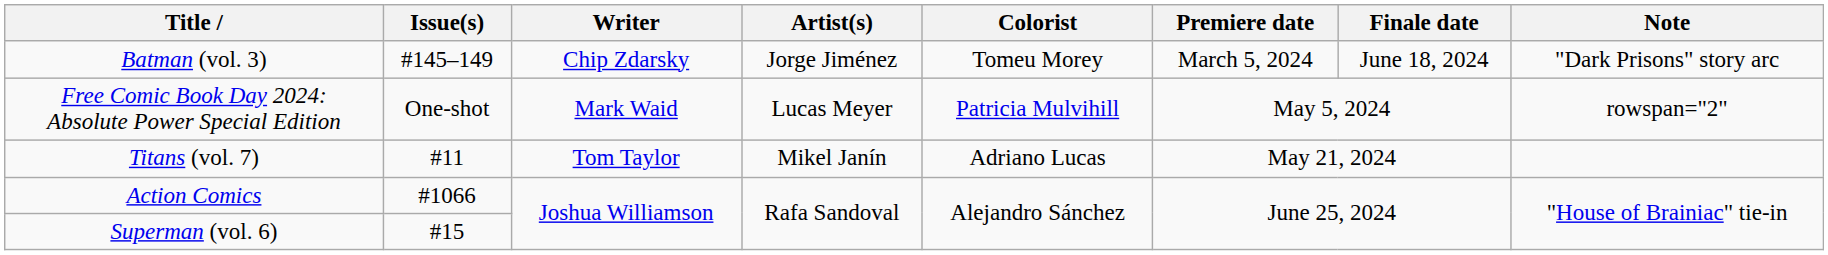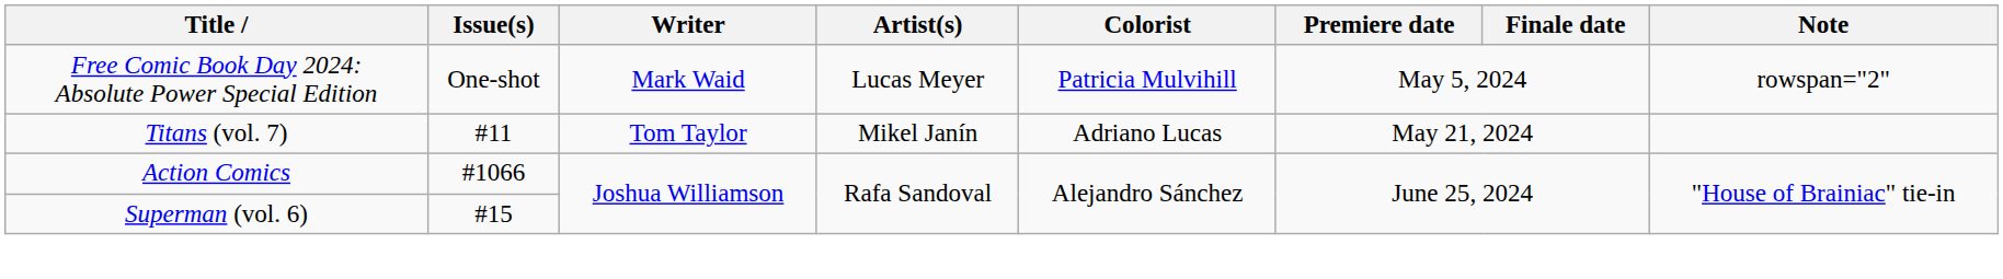- row: Batman (vol. 3) | #145–149 | Chip Zdarsky | Jorge Jiménez | Tomeu Morey | March 5, 2024 | June 18, 2024 | "Dark Prisons" story arc
